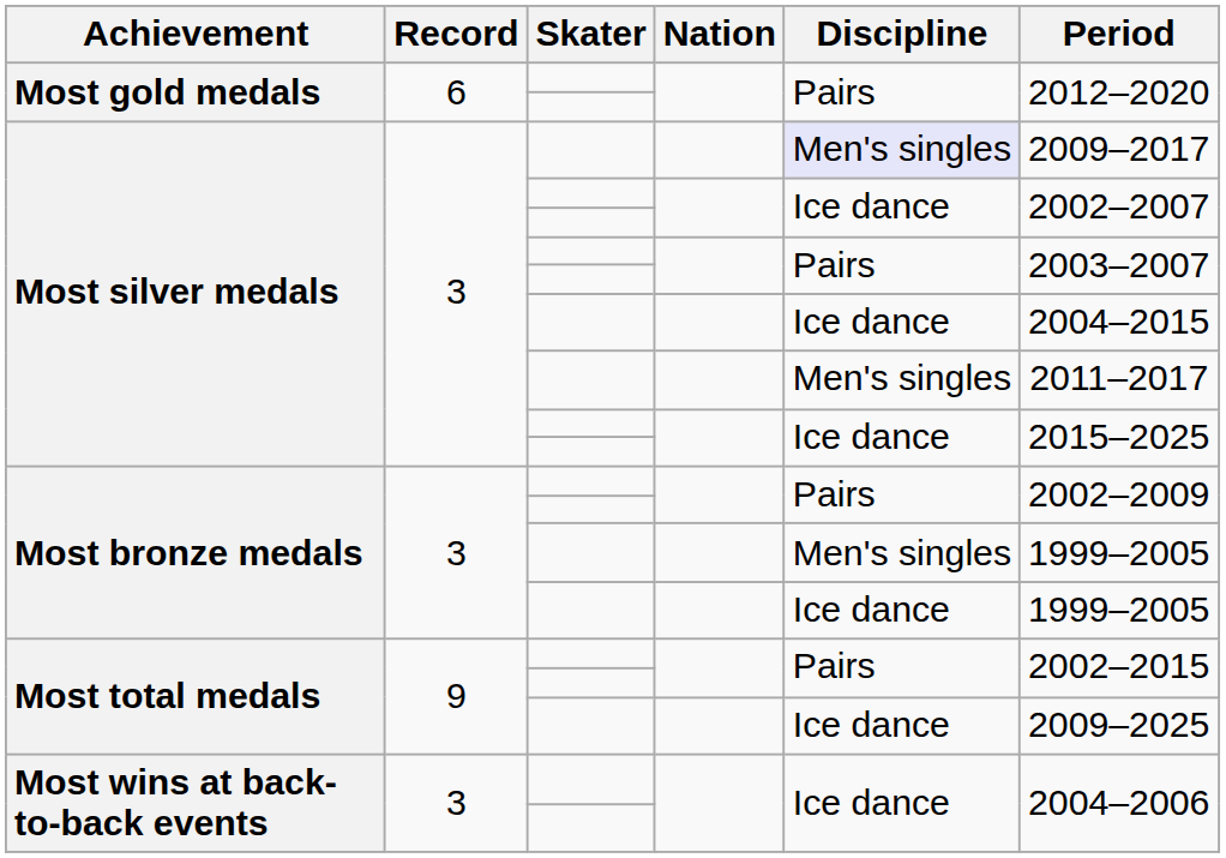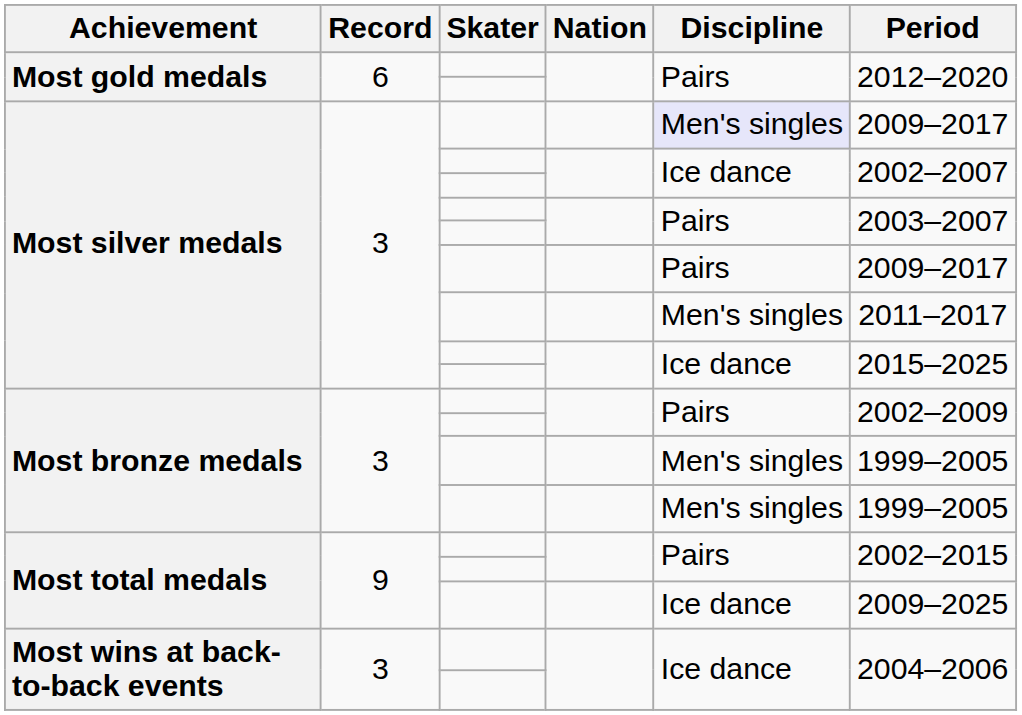row 9 | Discipline: Ice dance -> Pairs
row 9 | Period: 2004–2015 -> 2009–2017
row 16 | Discipline: Ice dance -> Men's singles
